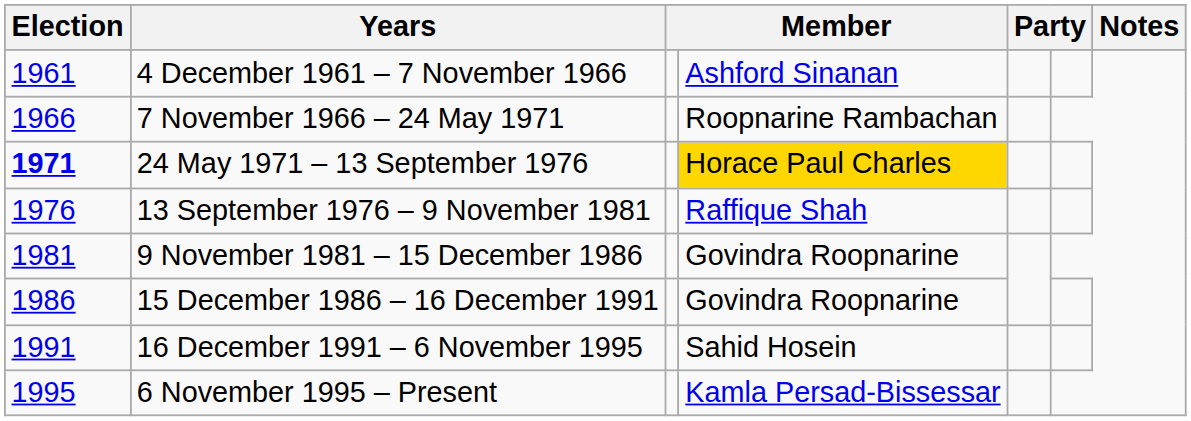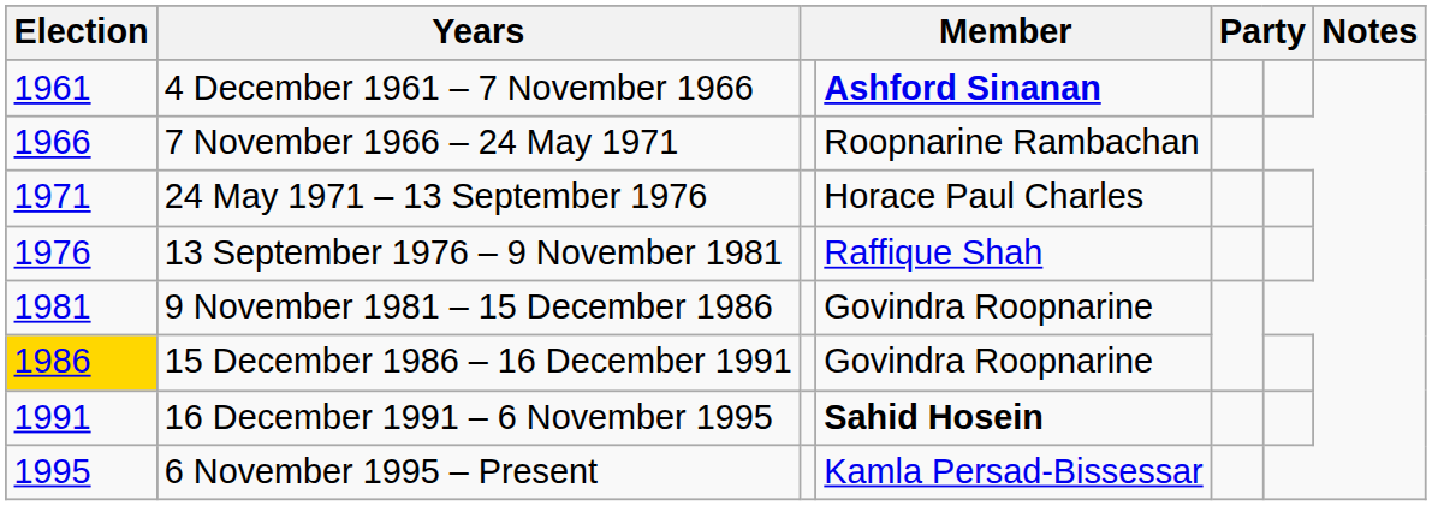4 December 1961 – 7 November 1966 | column 4: normal -> bold
24 May 1971 – 13 September 1976 | Election: bold -> normal
24 May 1971 – 13 September 1976 | column 4: gold background -> no background
15 December 1986 – 16 December 1991 | Election: no background -> gold background
16 December 1991 – 6 November 1995 | column 4: normal -> bold
